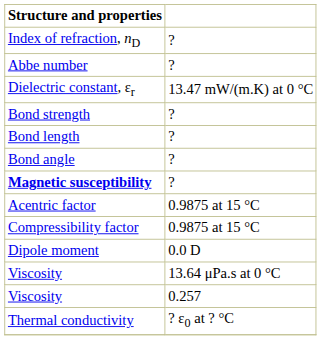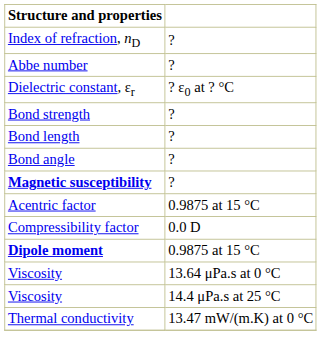row 4 | column 2: 13.47 mW/(m.K) at 0 °C -> ? ε0 at ? °C
row 10 | column 2: 0.9875 at 15 °C -> 0.0 D
row 11 | Structure and properties: normal -> bold
row 11 | column 2: 0.0 D -> 0.9875 at 15 °C
row 13 | column 2: 0.257 -> 14.4 μPa.s at 25 °C
row 14 | column 2: ? ε0 at ? °C -> 13.47 mW/(m.K) at 0 °C
